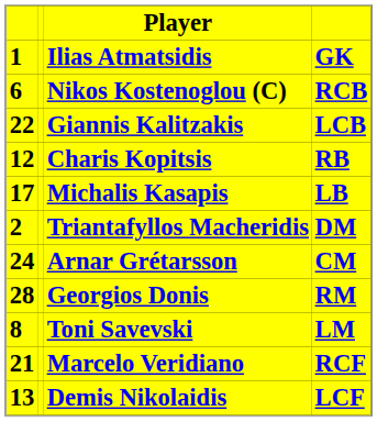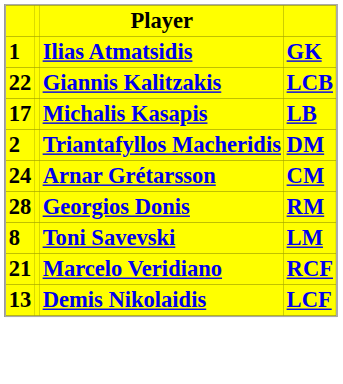- row: 6 | Nikos Kostenoglou (C) | RCB
- row: 12 | Charis Kopitsis | RB
